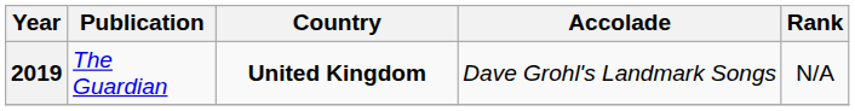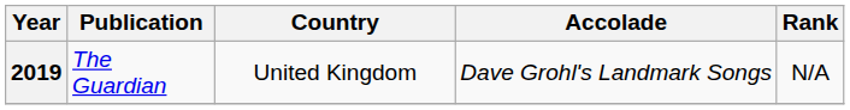2019 | Country: bold -> normal
